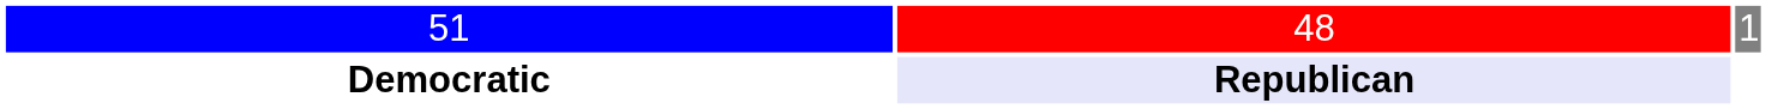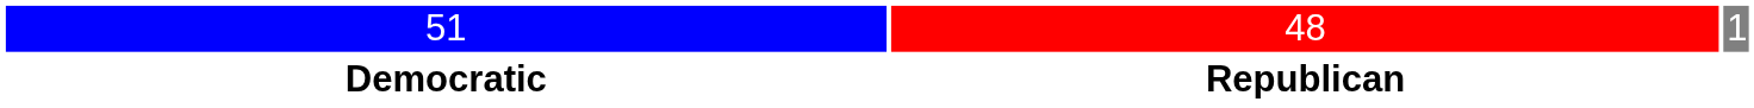Democratic | column 2: lavender background -> no background
